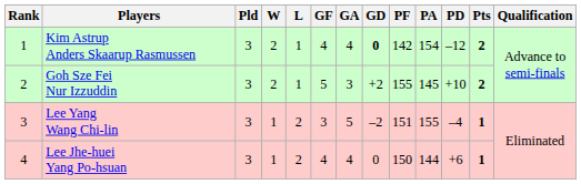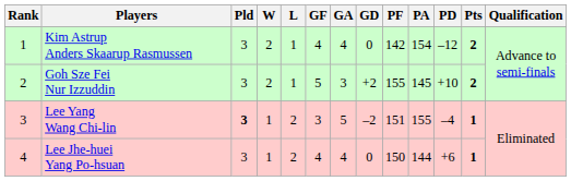Kim Astrup Anders Skaarup Rasmussen | GD: bold -> normal
Lee Yang Wang Chi-lin | Pld: normal -> bold
